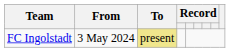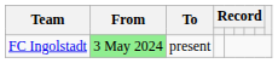FC Ingolstadt | From: no background -> lightgreen background
FC Ingolstadt | To: khaki background -> no background
